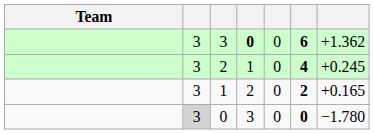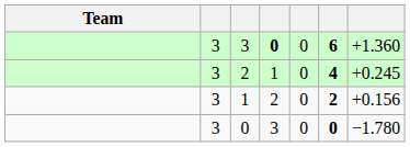row 2 | column 7: +1.362 -> +1.360
row 4 | column 7: +0.165 -> +0.156
row 5 | column 2: lightgrey background -> no background
